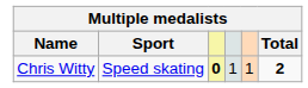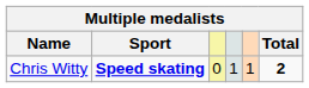Chris Witty | Sport: normal -> bold
Chris Witty | column 3: bold -> normal
